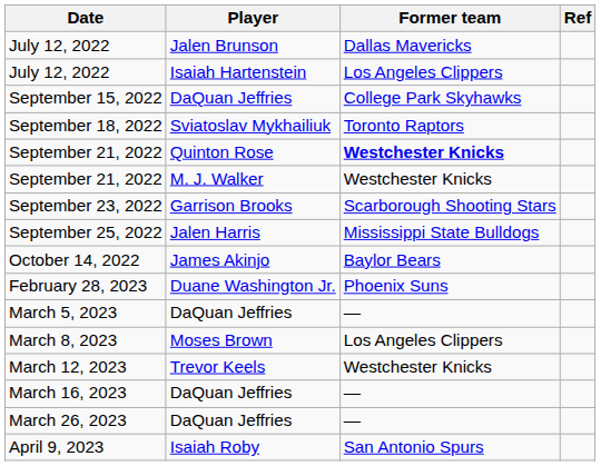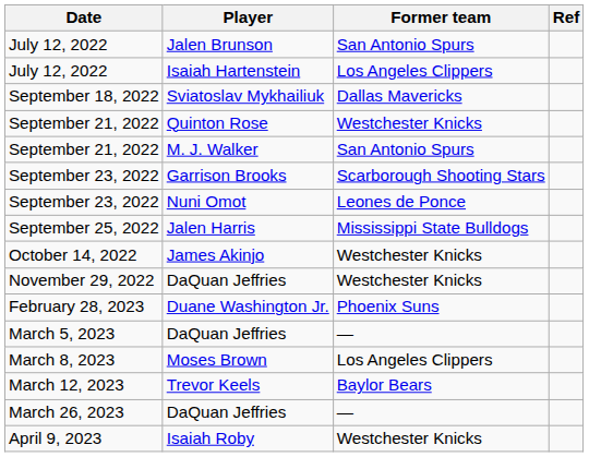July 12, 2022 / Jalen Brunson | Former team: Dallas Mavericks -> San Antonio Spurs
- row: September 15, 2022 | DaQuan Jeffries | College Park Skyhawks
September 18, 2022 | Former team: Toronto Raptors -> Dallas Mavericks
September 21, 2022 / Quinton Rose | Former team: bold -> normal
September 21, 2022 / M. J. Walker | Former team: Westchester Knicks -> San Antonio Spurs
+ row: September 23, 2022 | Nuni Omot | Leones de Ponce
October 14, 2022 | Former team: Baylor Bears -> Westchester Knicks
+ row: November 29, 2022 | DaQuan Jeffries | Westchester Knicks
March 12, 2023 | Former team: Westchester Knicks -> Baylor Bears
- row: March 16, 2023 | DaQuan Jeffries | —
April 9, 2023 | Former team: San Antonio Spurs -> Westchester Knicks
